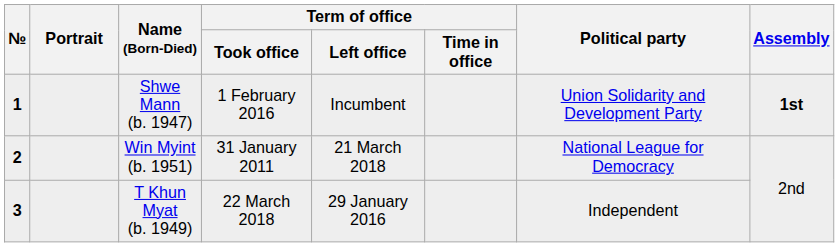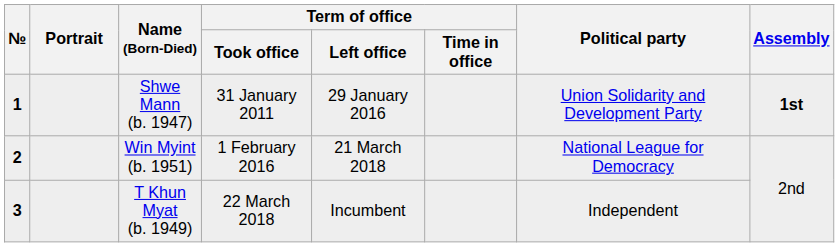Shwe Mann (b. 1947) | Term of office / Took office: 1 February 2016 -> 31 January 2011
Shwe Mann (b. 1947) | Term of office / Left office: Incumbent -> 29 January 2016
Win Myint (b. 1951) | Term of office / Took office: 31 January 2011 -> 1 February 2016
T Khun Myat (b. 1949) | Term of office / Left office: 29 January 2016 -> Incumbent
